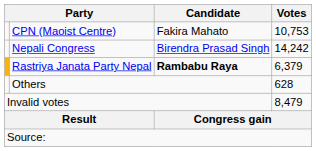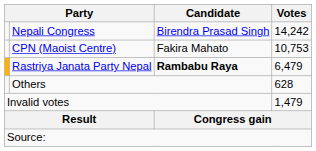rows swapped: Nepali Congress <-> CPN (Maoist Centre)
Rastriya Janata Party Nepal | Votes: 6,379 -> 6,479
Invalid votes | Votes: 8,479 -> 1,479
